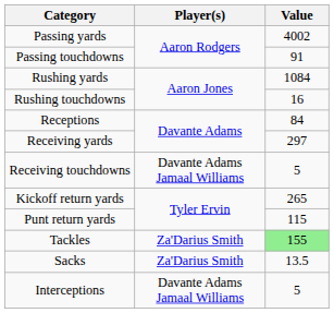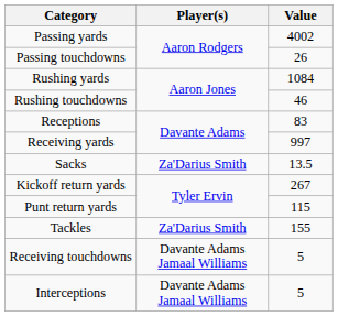Passing touchdowns | Value: 91 -> 26
Rushing touchdowns | Value: 16 -> 46
Receptions | Value: 84 -> 83
Receiving yards | Value: 297 -> 997
rows swapped: Receiving touchdowns <-> Sacks
Kickoff return yards | Value: 265 -> 267
Tackles | Value: lightgreen background -> no background
